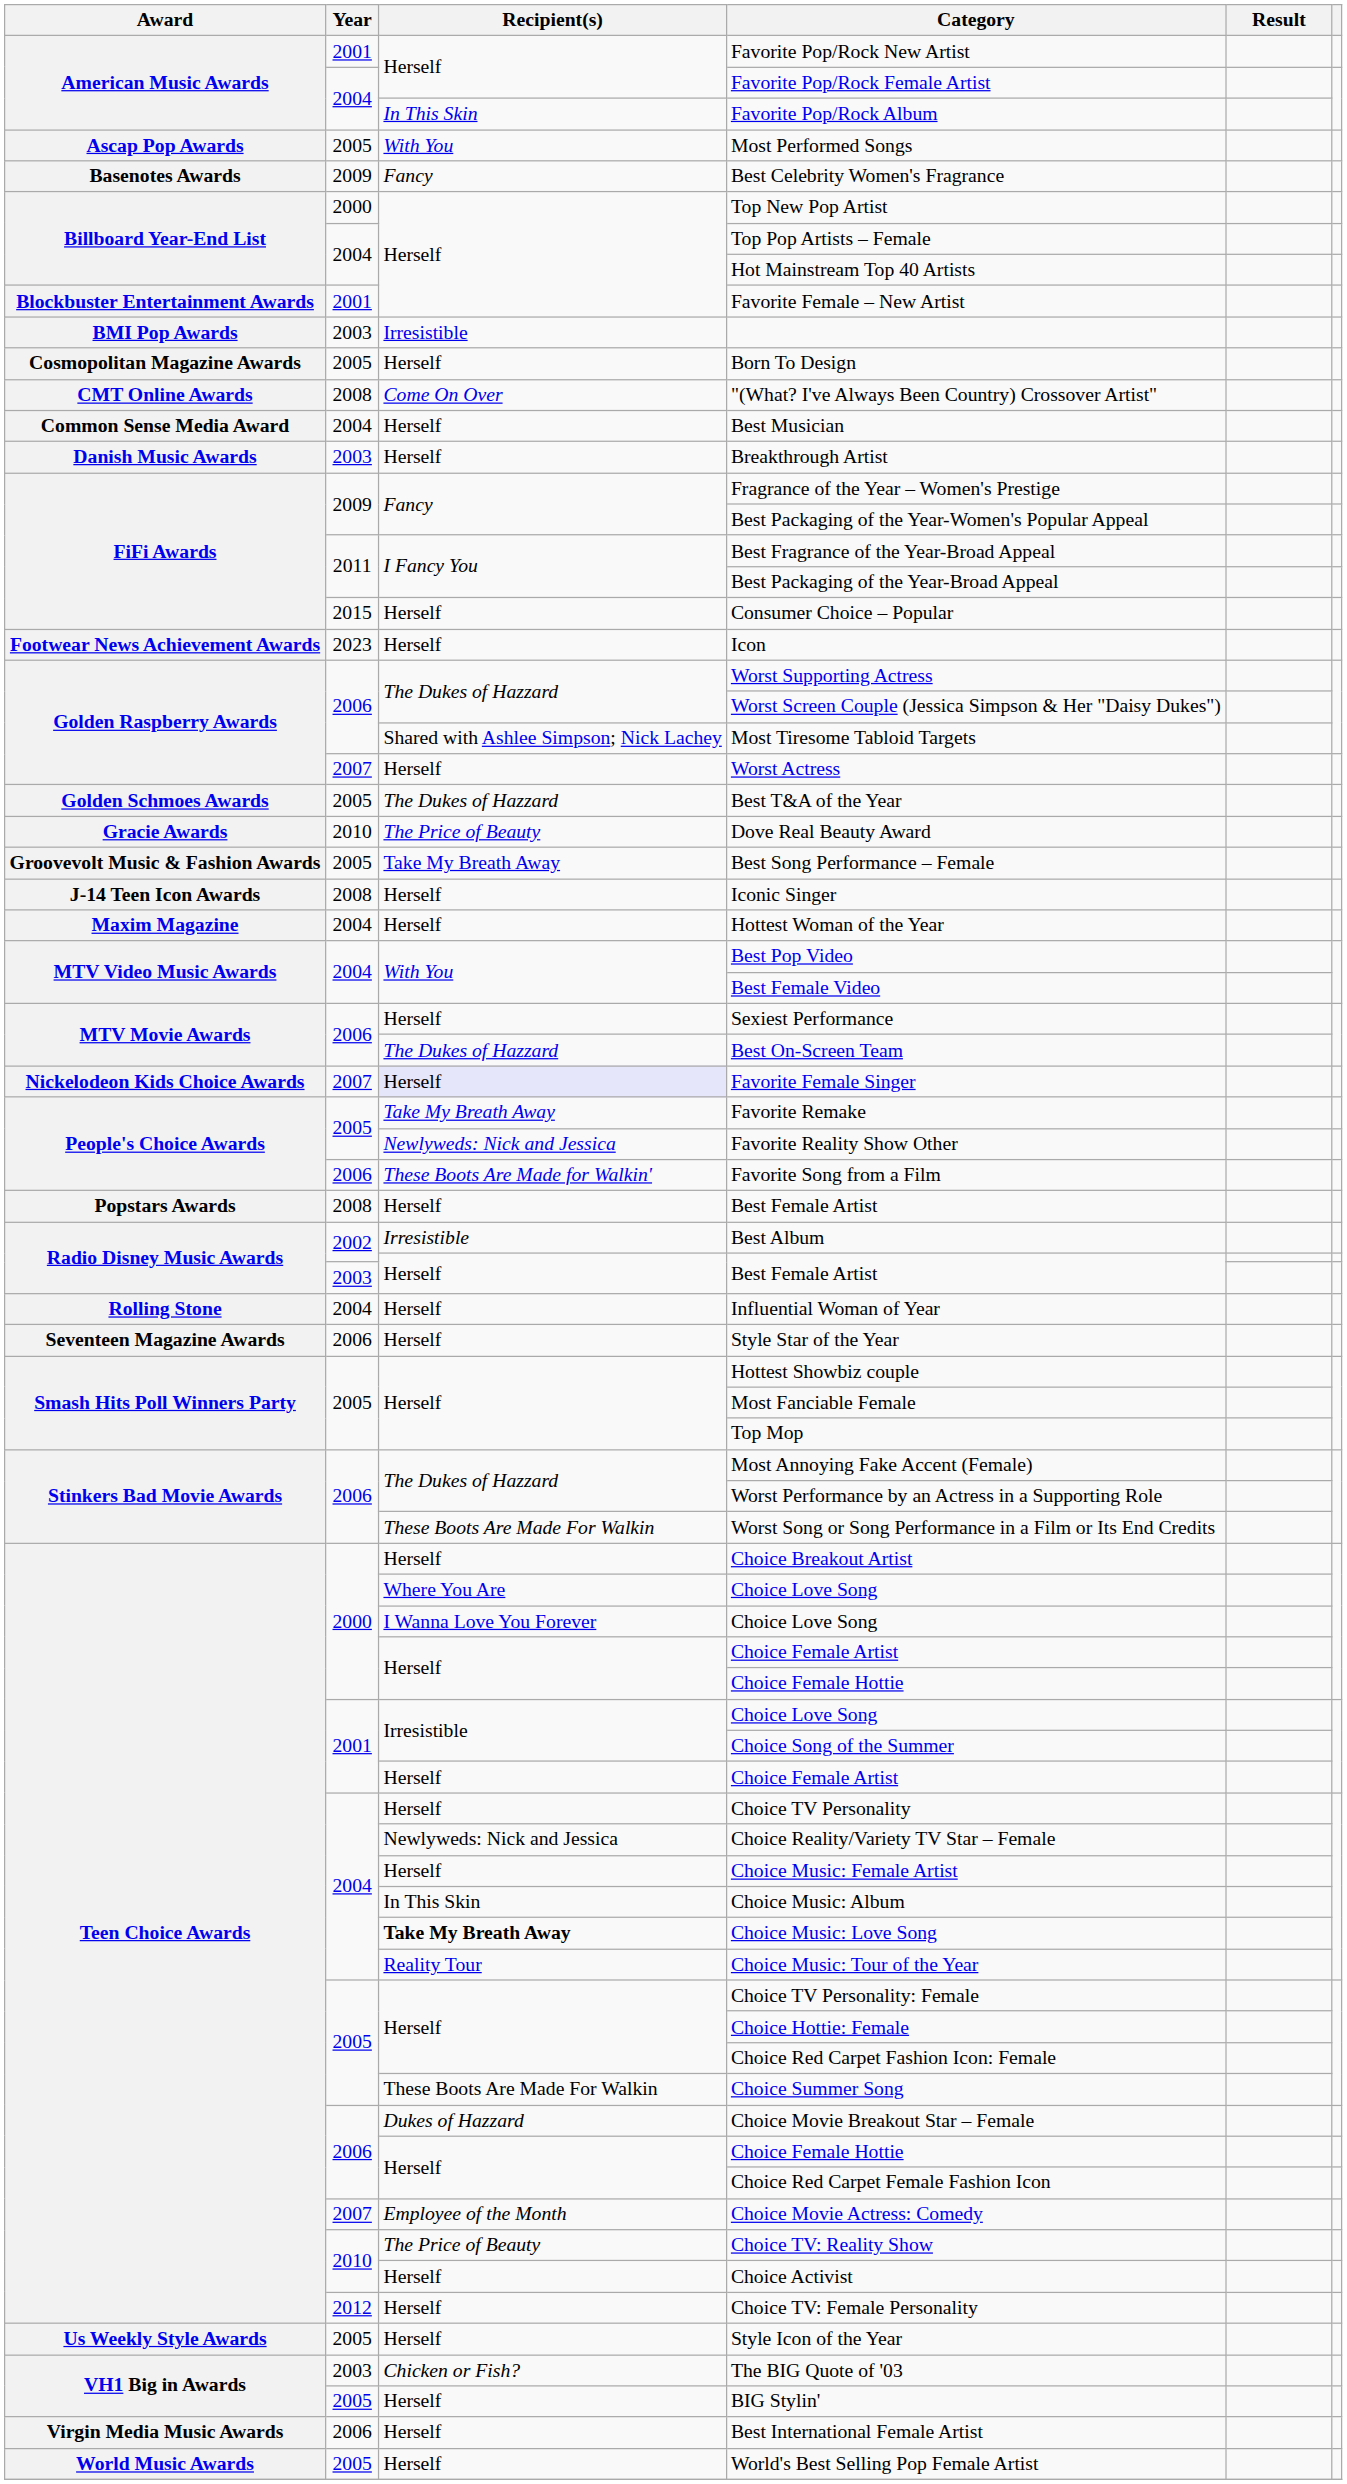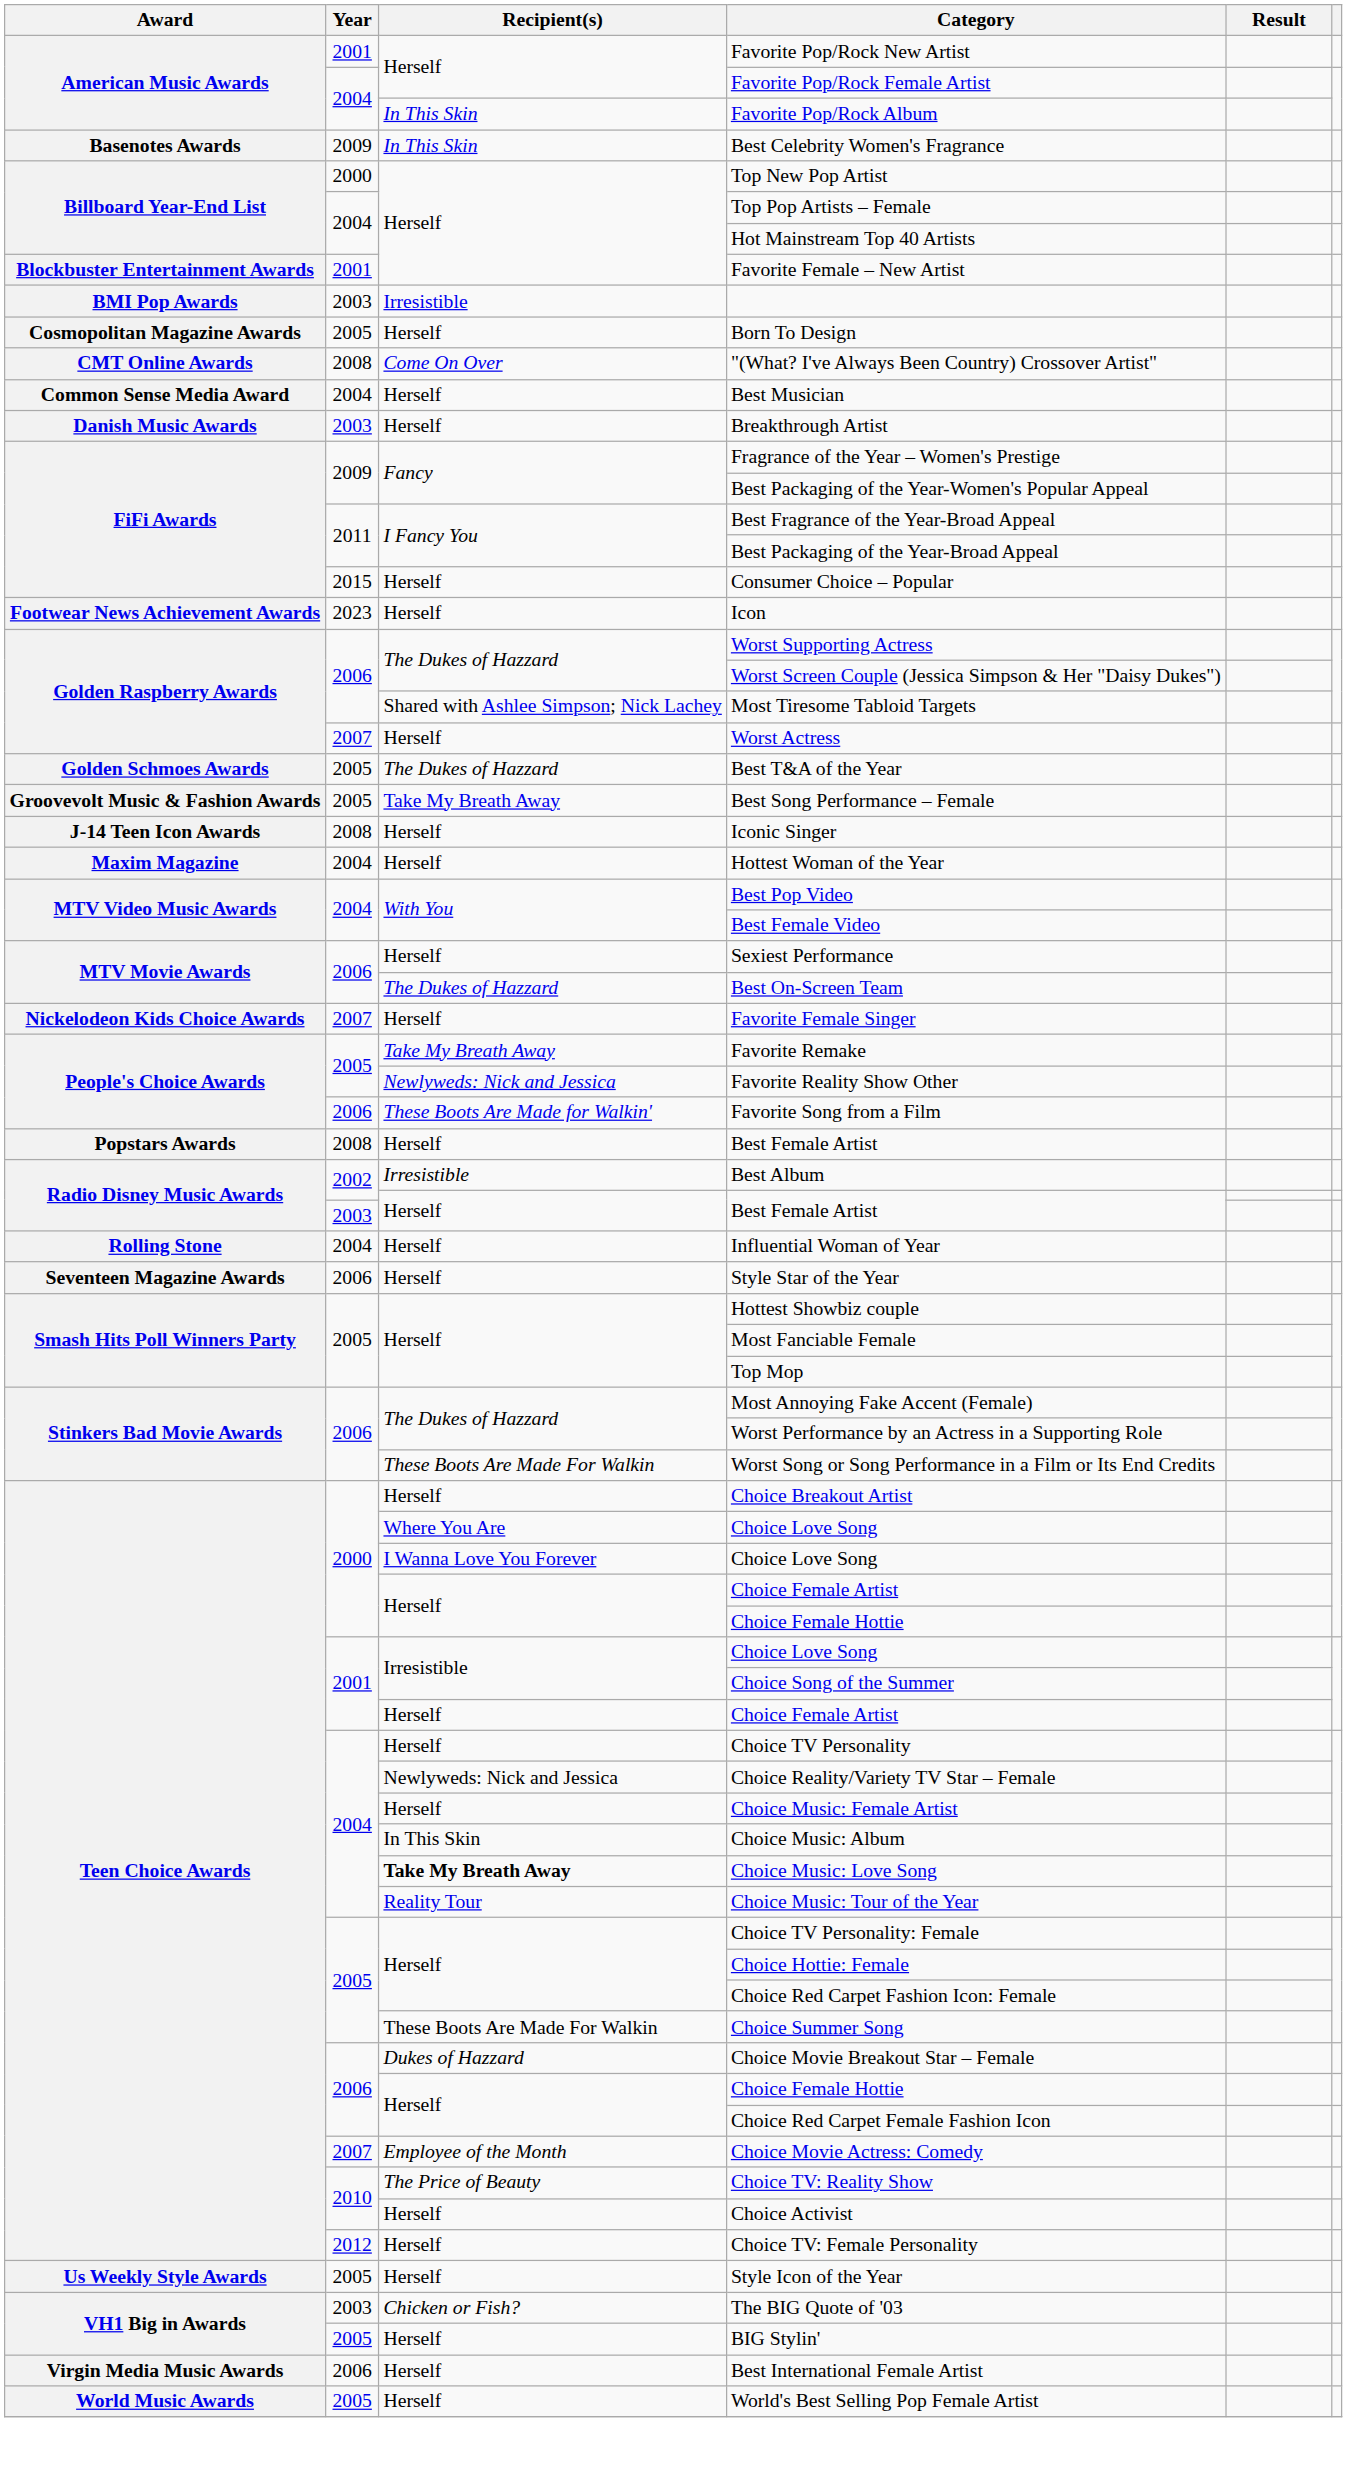- row: Ascap Pop Awards | 2005 | With You | Most Performed Songs
Best Celebrity Women's Fragrance | Recipient(s): Fancy -> In This Skin
- row: Gracie Awards | 2010 | The Price of Beauty | Dove Real Beauty Award
Favorite Female Singer | Recipient(s): lavender background -> no background
